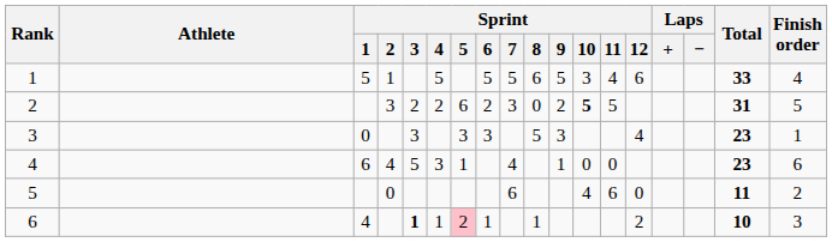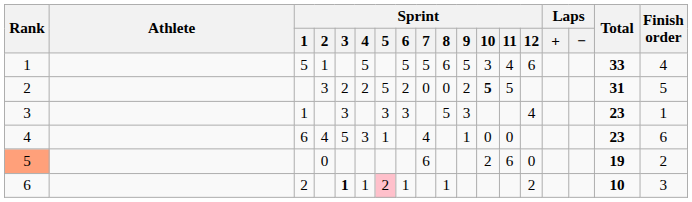row 4 | Sprint / 5: 6 -> 5
row 4 | Sprint / 7: 3 -> 0
row 5 | Sprint / 1: 0 -> 1
row 7 | Rank: no background -> lightsalmon background
row 7 | Sprint / 10: 4 -> 2
row 7 | Total: 11 -> 19
row 8 | Sprint / 1: 4 -> 2
